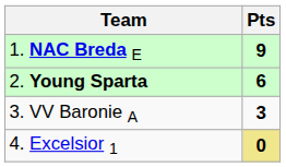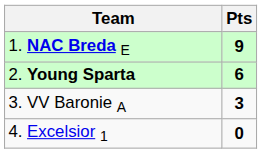4. Excelsior 1 | Pts: khaki background -> no background
